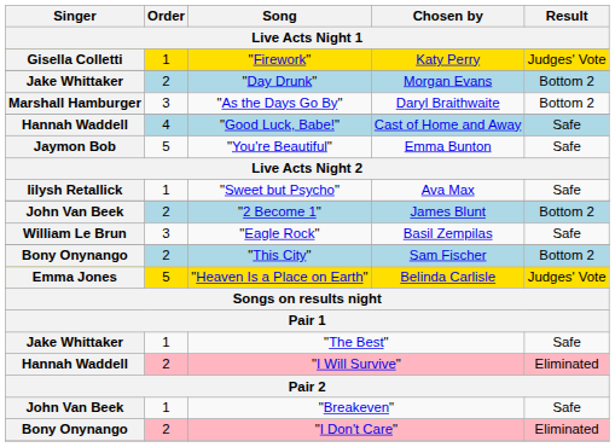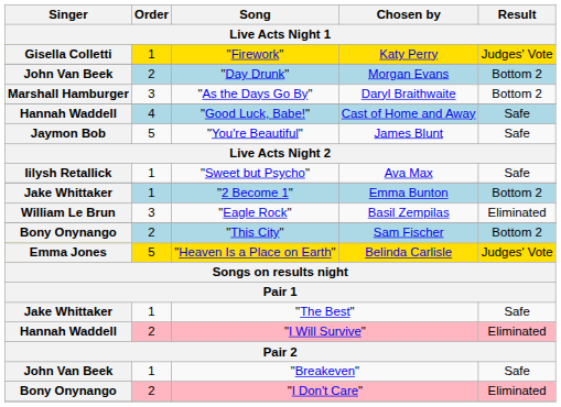"Day Drunk" | Singer: Jake Whittaker -> John Van Beek
"You're Beautiful" | Chosen by: Emma Bunton -> James Blunt
"2 Become 1" | Singer: John Van Beek -> Jake Whittaker
"2 Become 1" | Order: 2 -> 1
"2 Become 1" | Chosen by: James Blunt -> Emma Bunton
"Eagle Rock" | Result: Safe -> Eliminated
